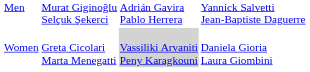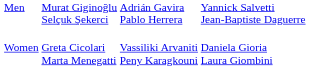Women | column 3: lightgrey background -> no background
